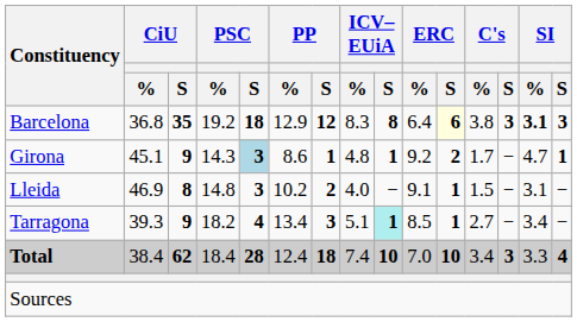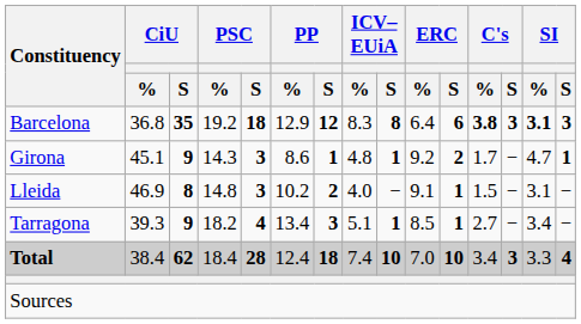Barcelona | ERC / S: lightyellow background -> no background
Barcelona | C's / %: normal -> bold
Girona | PSC / S: lightblue background -> no background
Tarragona | ICV–EUiA / S: paleturquoise background -> no background
